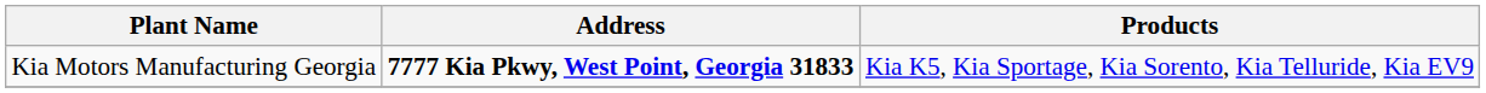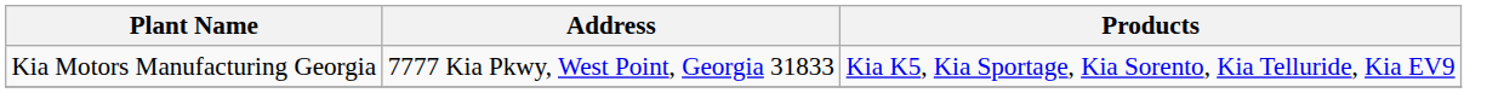Kia Motors Manufacturing Georgia | Address: bold -> normal
